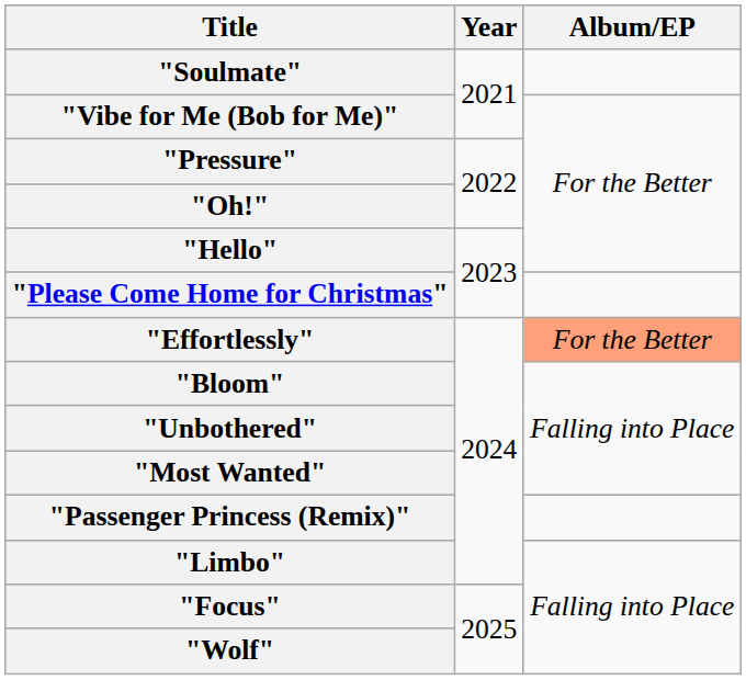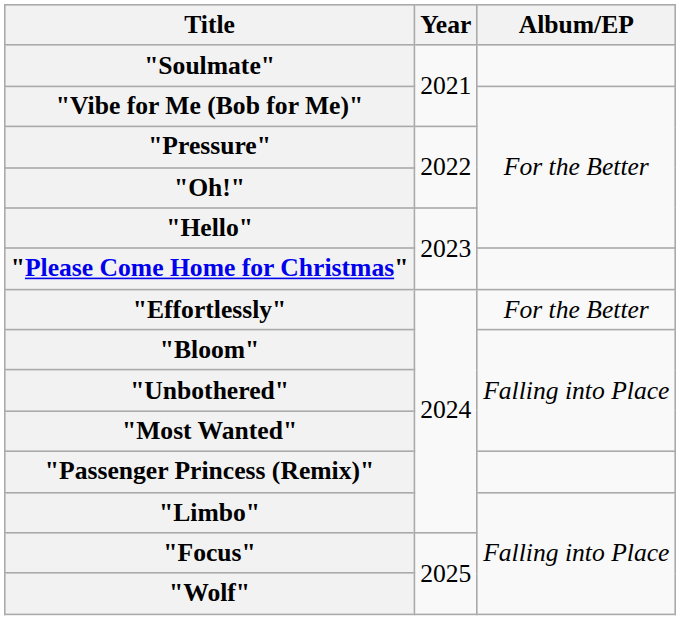"Effortlessly" | Album/EP: lightsalmon background -> no background
